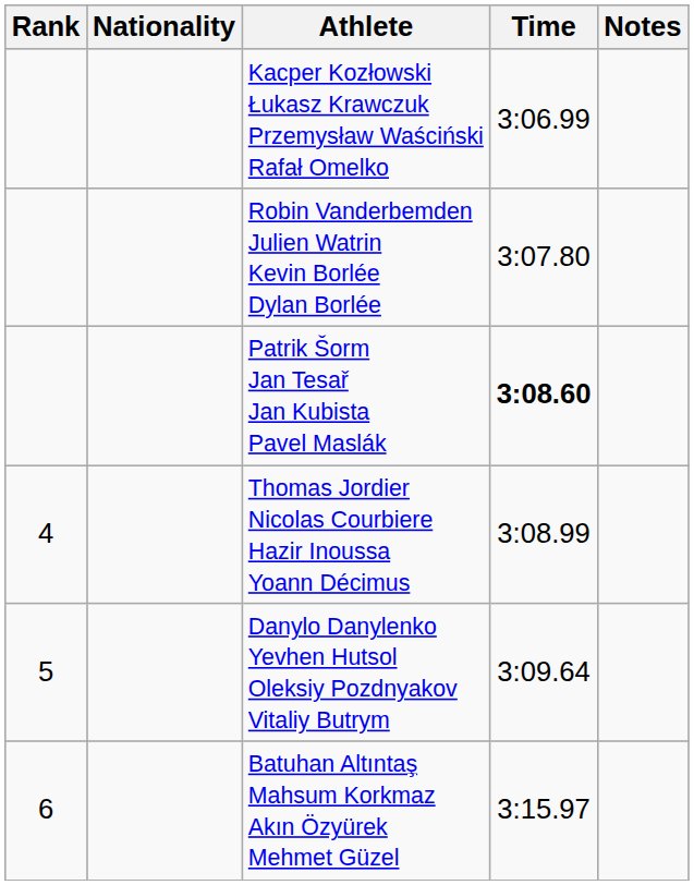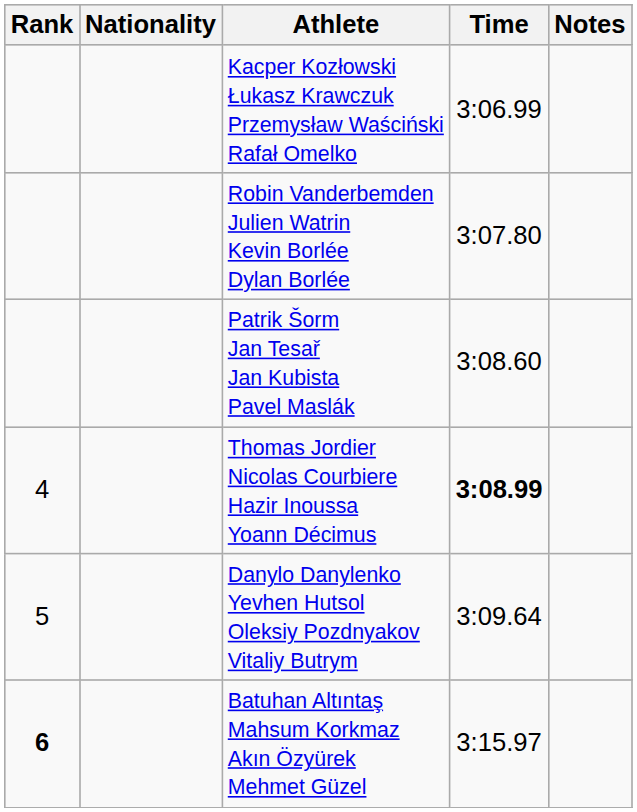Patrik Šorm Jan Tesař Jan Kubista Pavel Maslák | Time: bold -> normal
Thomas Jordier Nicolas Courbiere Hazir Inoussa Yoann Décimus | Time: normal -> bold
Batuhan Altıntaş Mahsum Korkmaz Akın Özyürek Mehmet Güzel | Rank: normal -> bold
